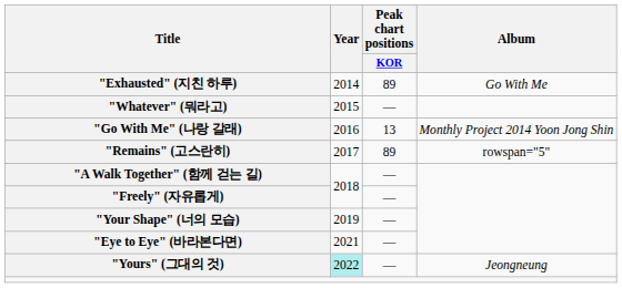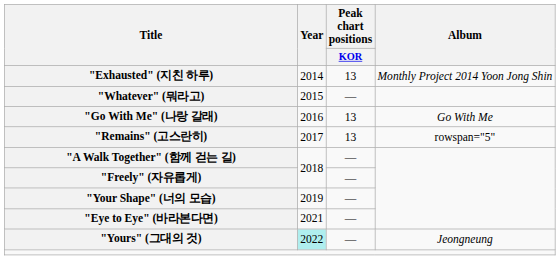"Exhausted" (지친 하루) | Peak chart positions / KOR: 89 -> 13
"Exhausted" (지친 하루) | Album: Go With Me -> Monthly Project 2014 Yoon Jong Shin
"Go With Me" (나랑 갈래) | Album: Monthly Project 2014 Yoon Jong Shin -> Go With Me
"Remains" (고스란히) | Peak chart positions / KOR: 89 -> 13
